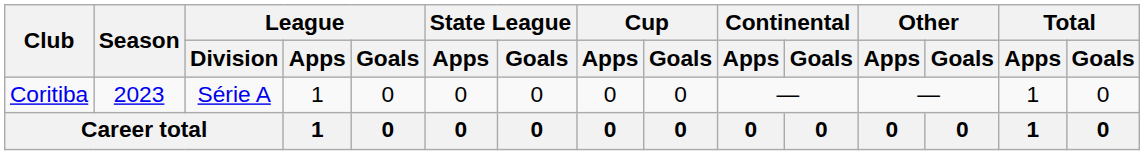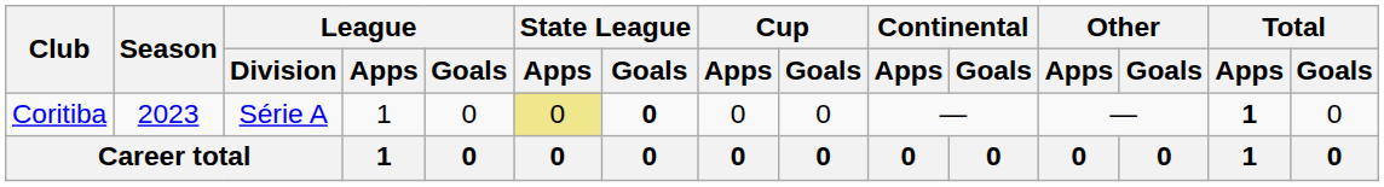Coritiba | State League / Apps: no background -> khaki background
Coritiba | State League / Goals: normal -> bold
Coritiba | Total / Apps: normal -> bold
